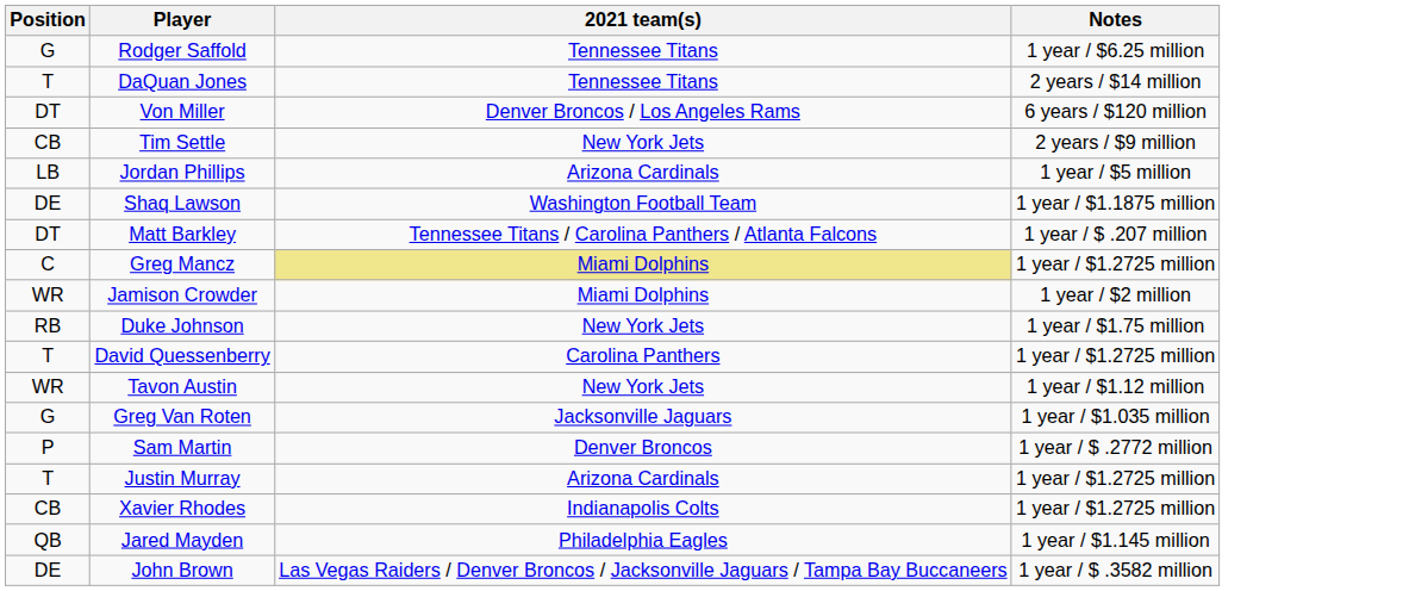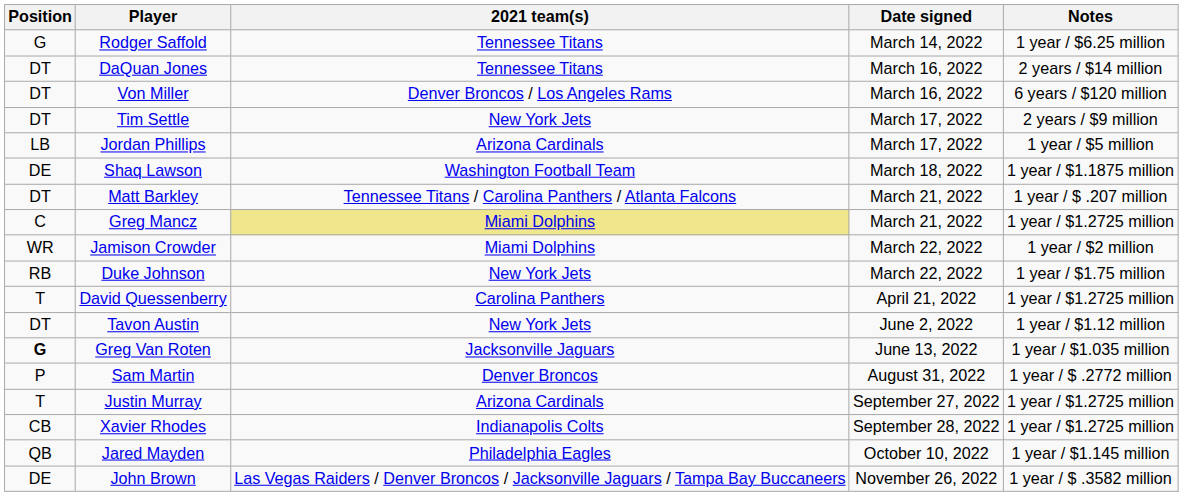+ column: Date signed | March 14, 2022 | March 16, 2022 | March 16, 2022 | March 17, 2022 | March 17, 2022 | March 18, 2022 | March 21, 2022 | March 21, 2022 | March 22, 2022 | March 22, 2022 | April 21, 2022 | June 2, 2022 | June 13, 2022 | August 31, 2022 | September 27, 2022 | September 28, 2022 | October 10, 2022 | November 26, 2022
DaQuan Jones | Position: T -> DT
Tim Settle | Position: CB -> DT
Tavon Austin | Position: WR -> DT
Greg Van Roten | Position: normal -> bold
